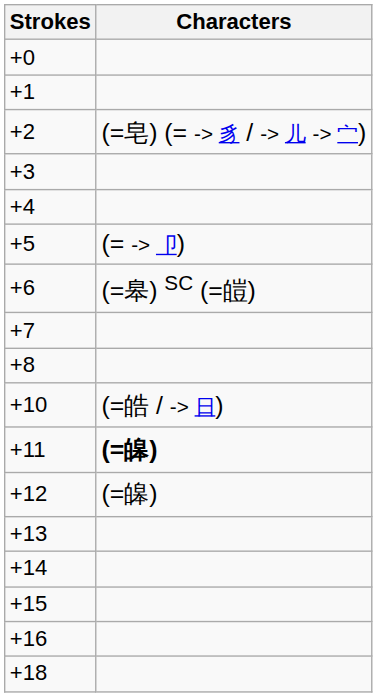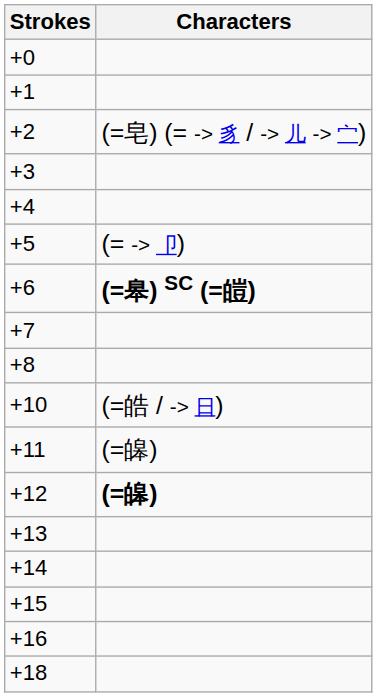+6 | Characters: normal -> bold
+11 | Characters: bold -> normal
+12 | Characters: normal -> bold
